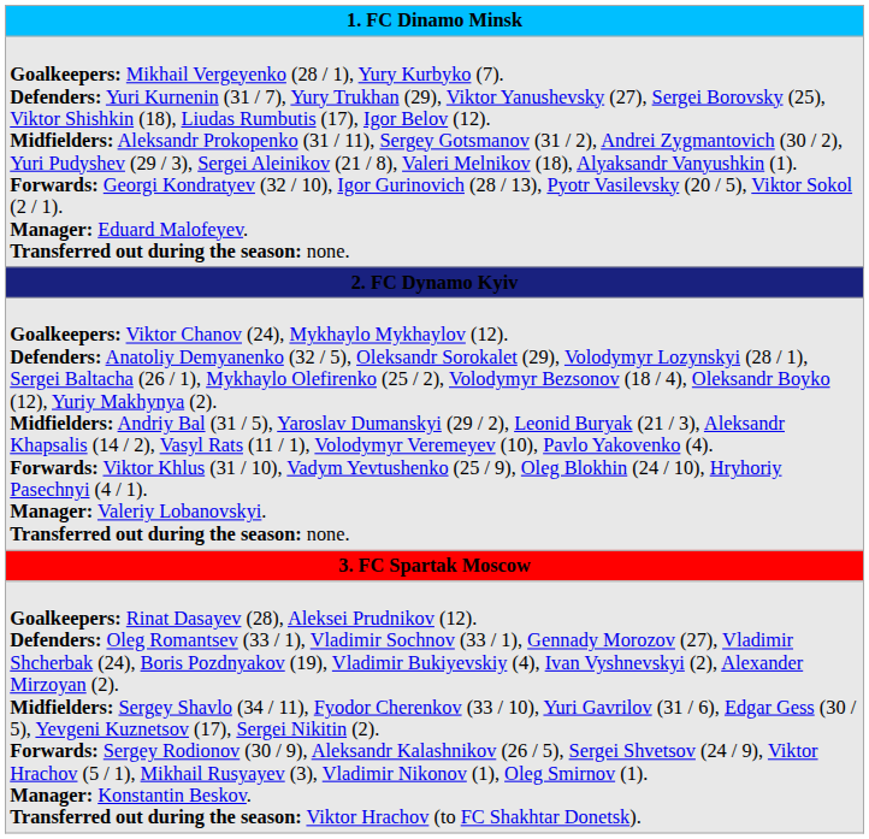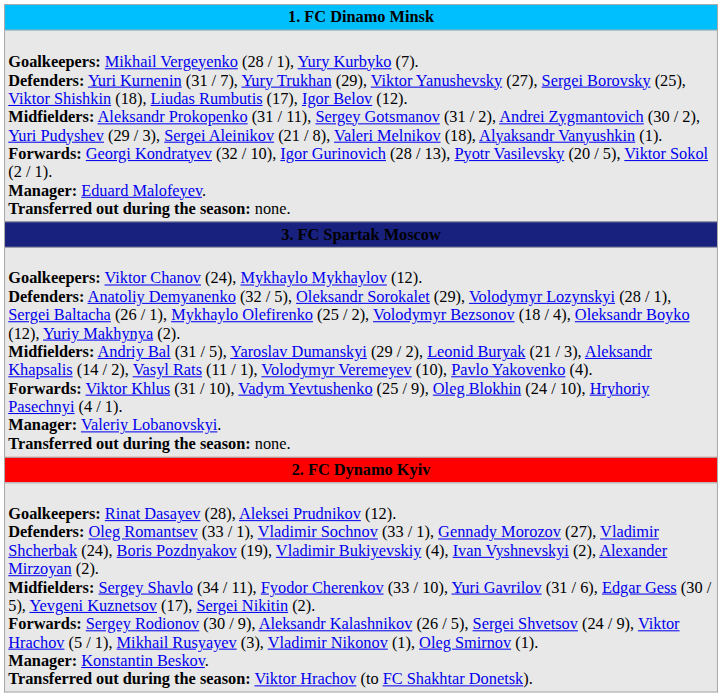row 3 | column 1: 2. FC Dynamo Kyiv -> 3. FC Spartak Moscow
row 5 | column 1: 3. FC Spartak Moscow -> 2. FC Dynamo Kyiv
